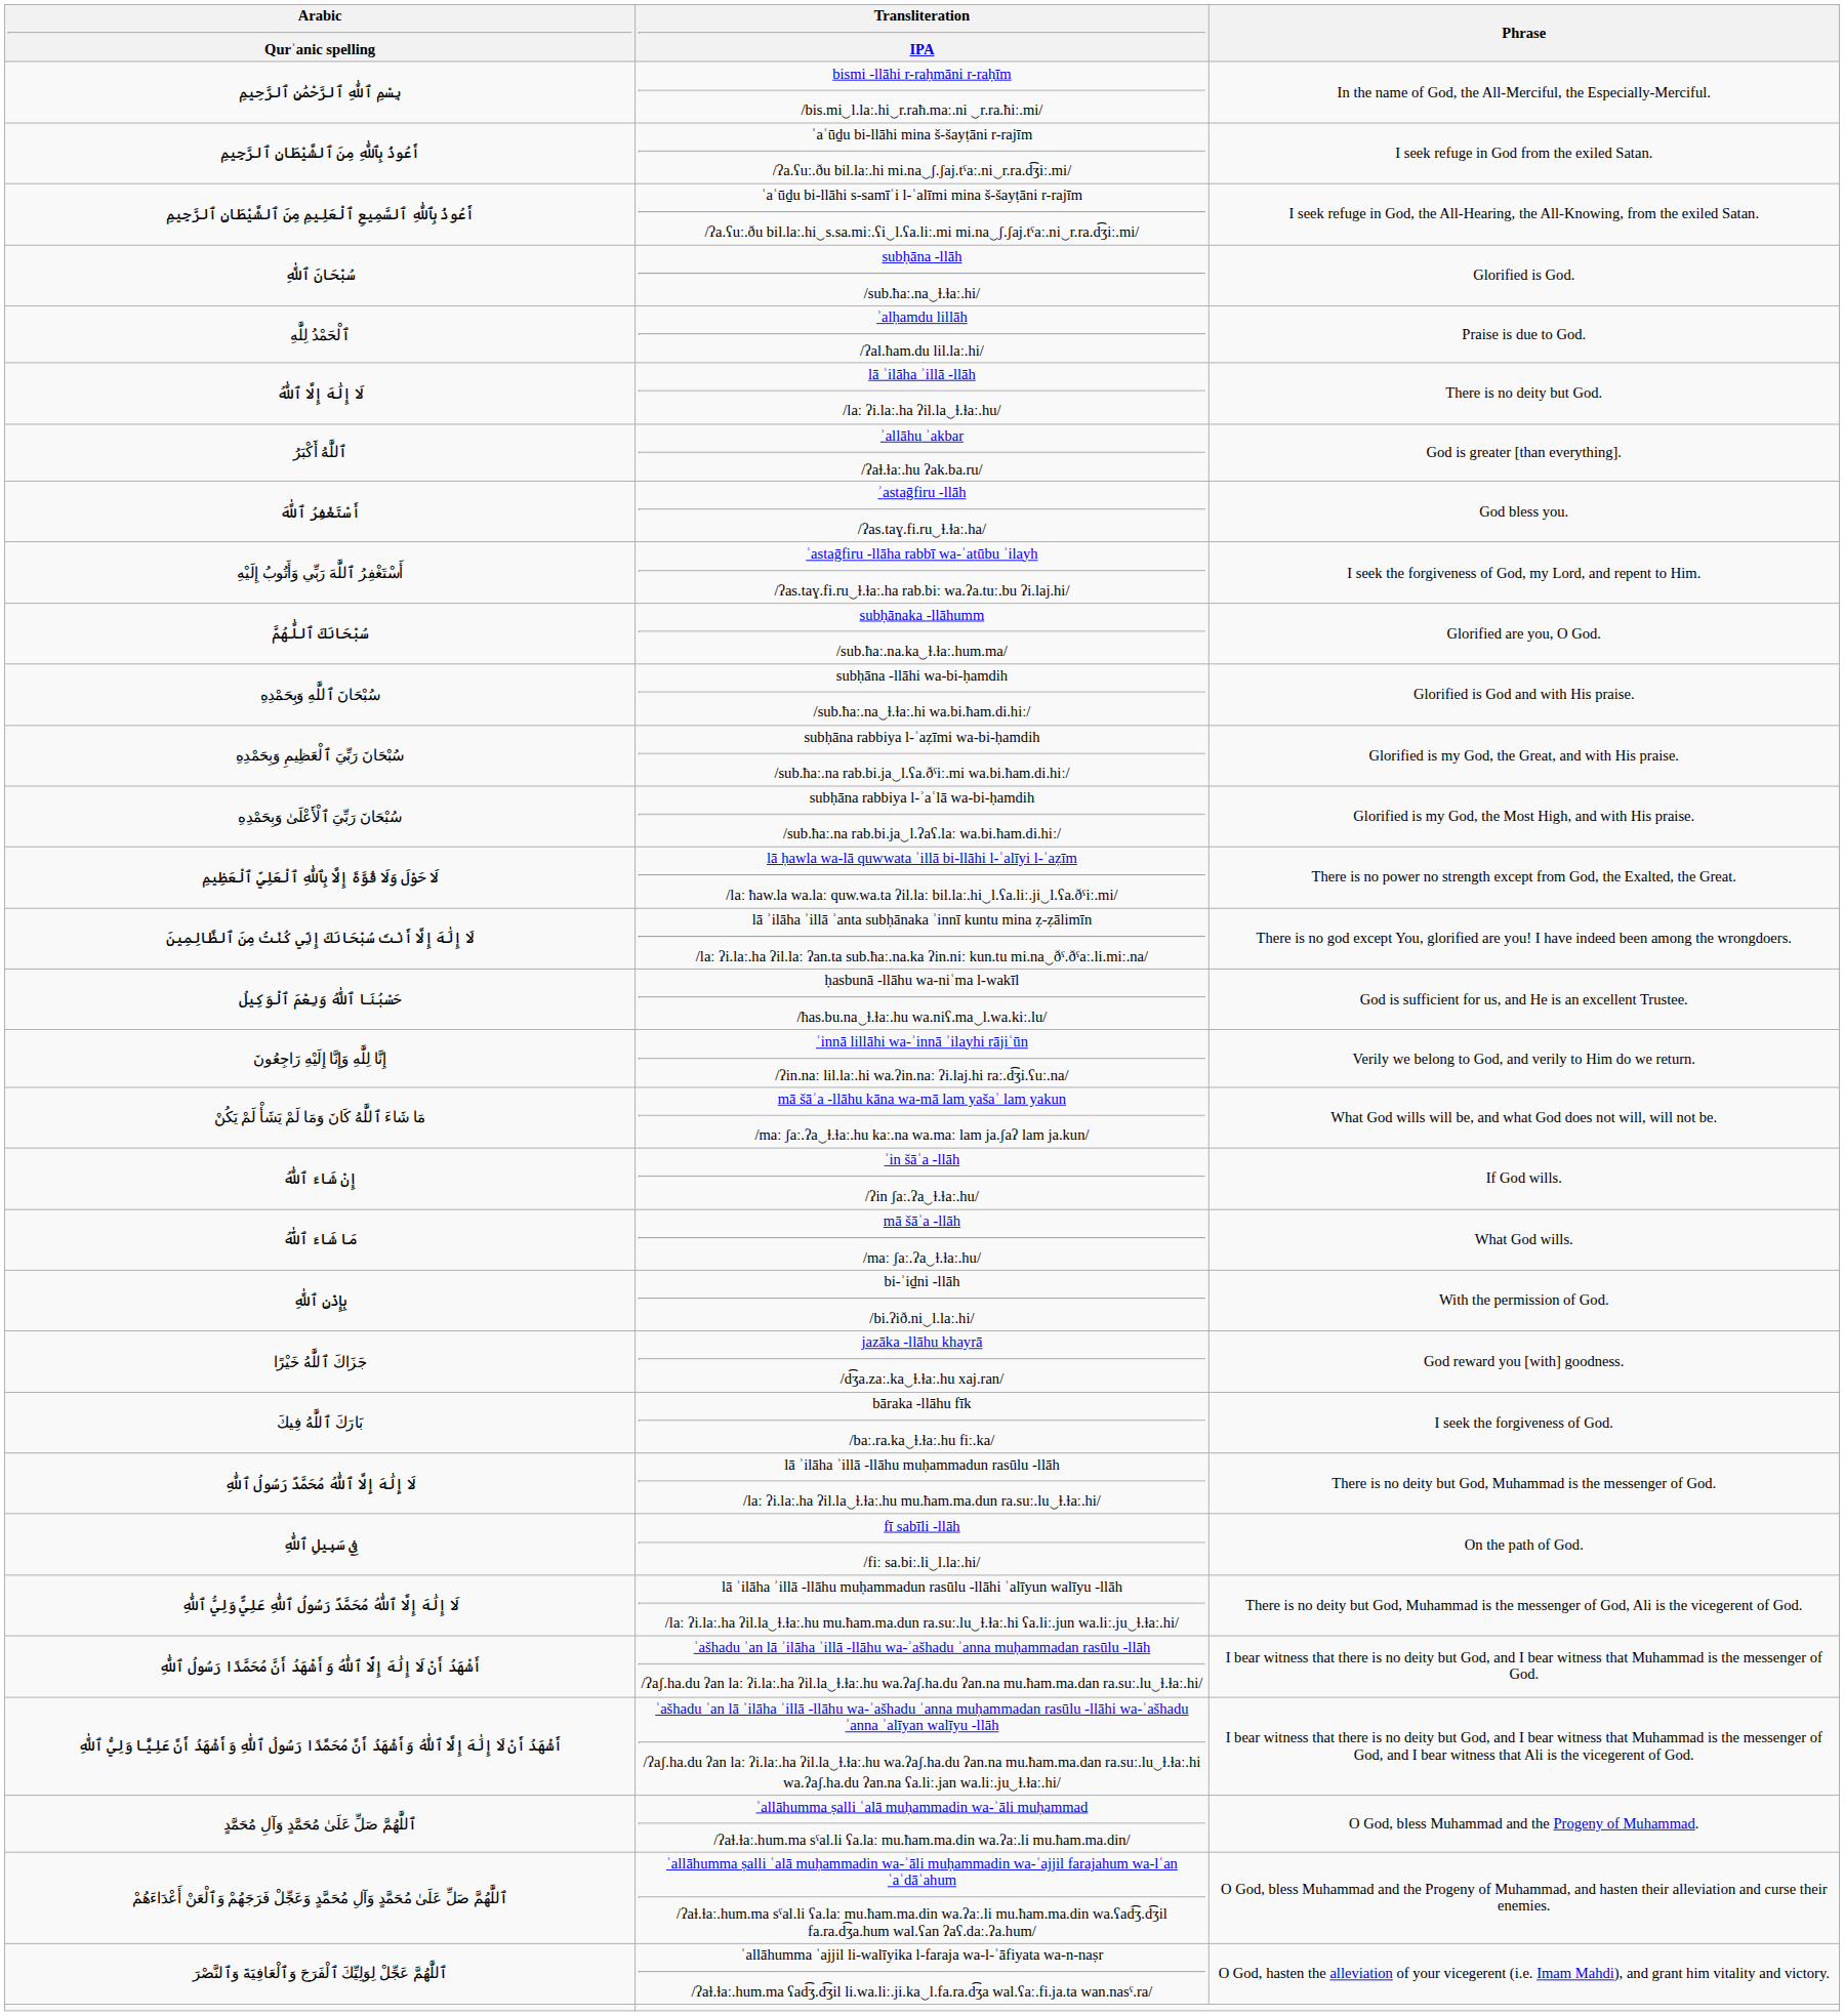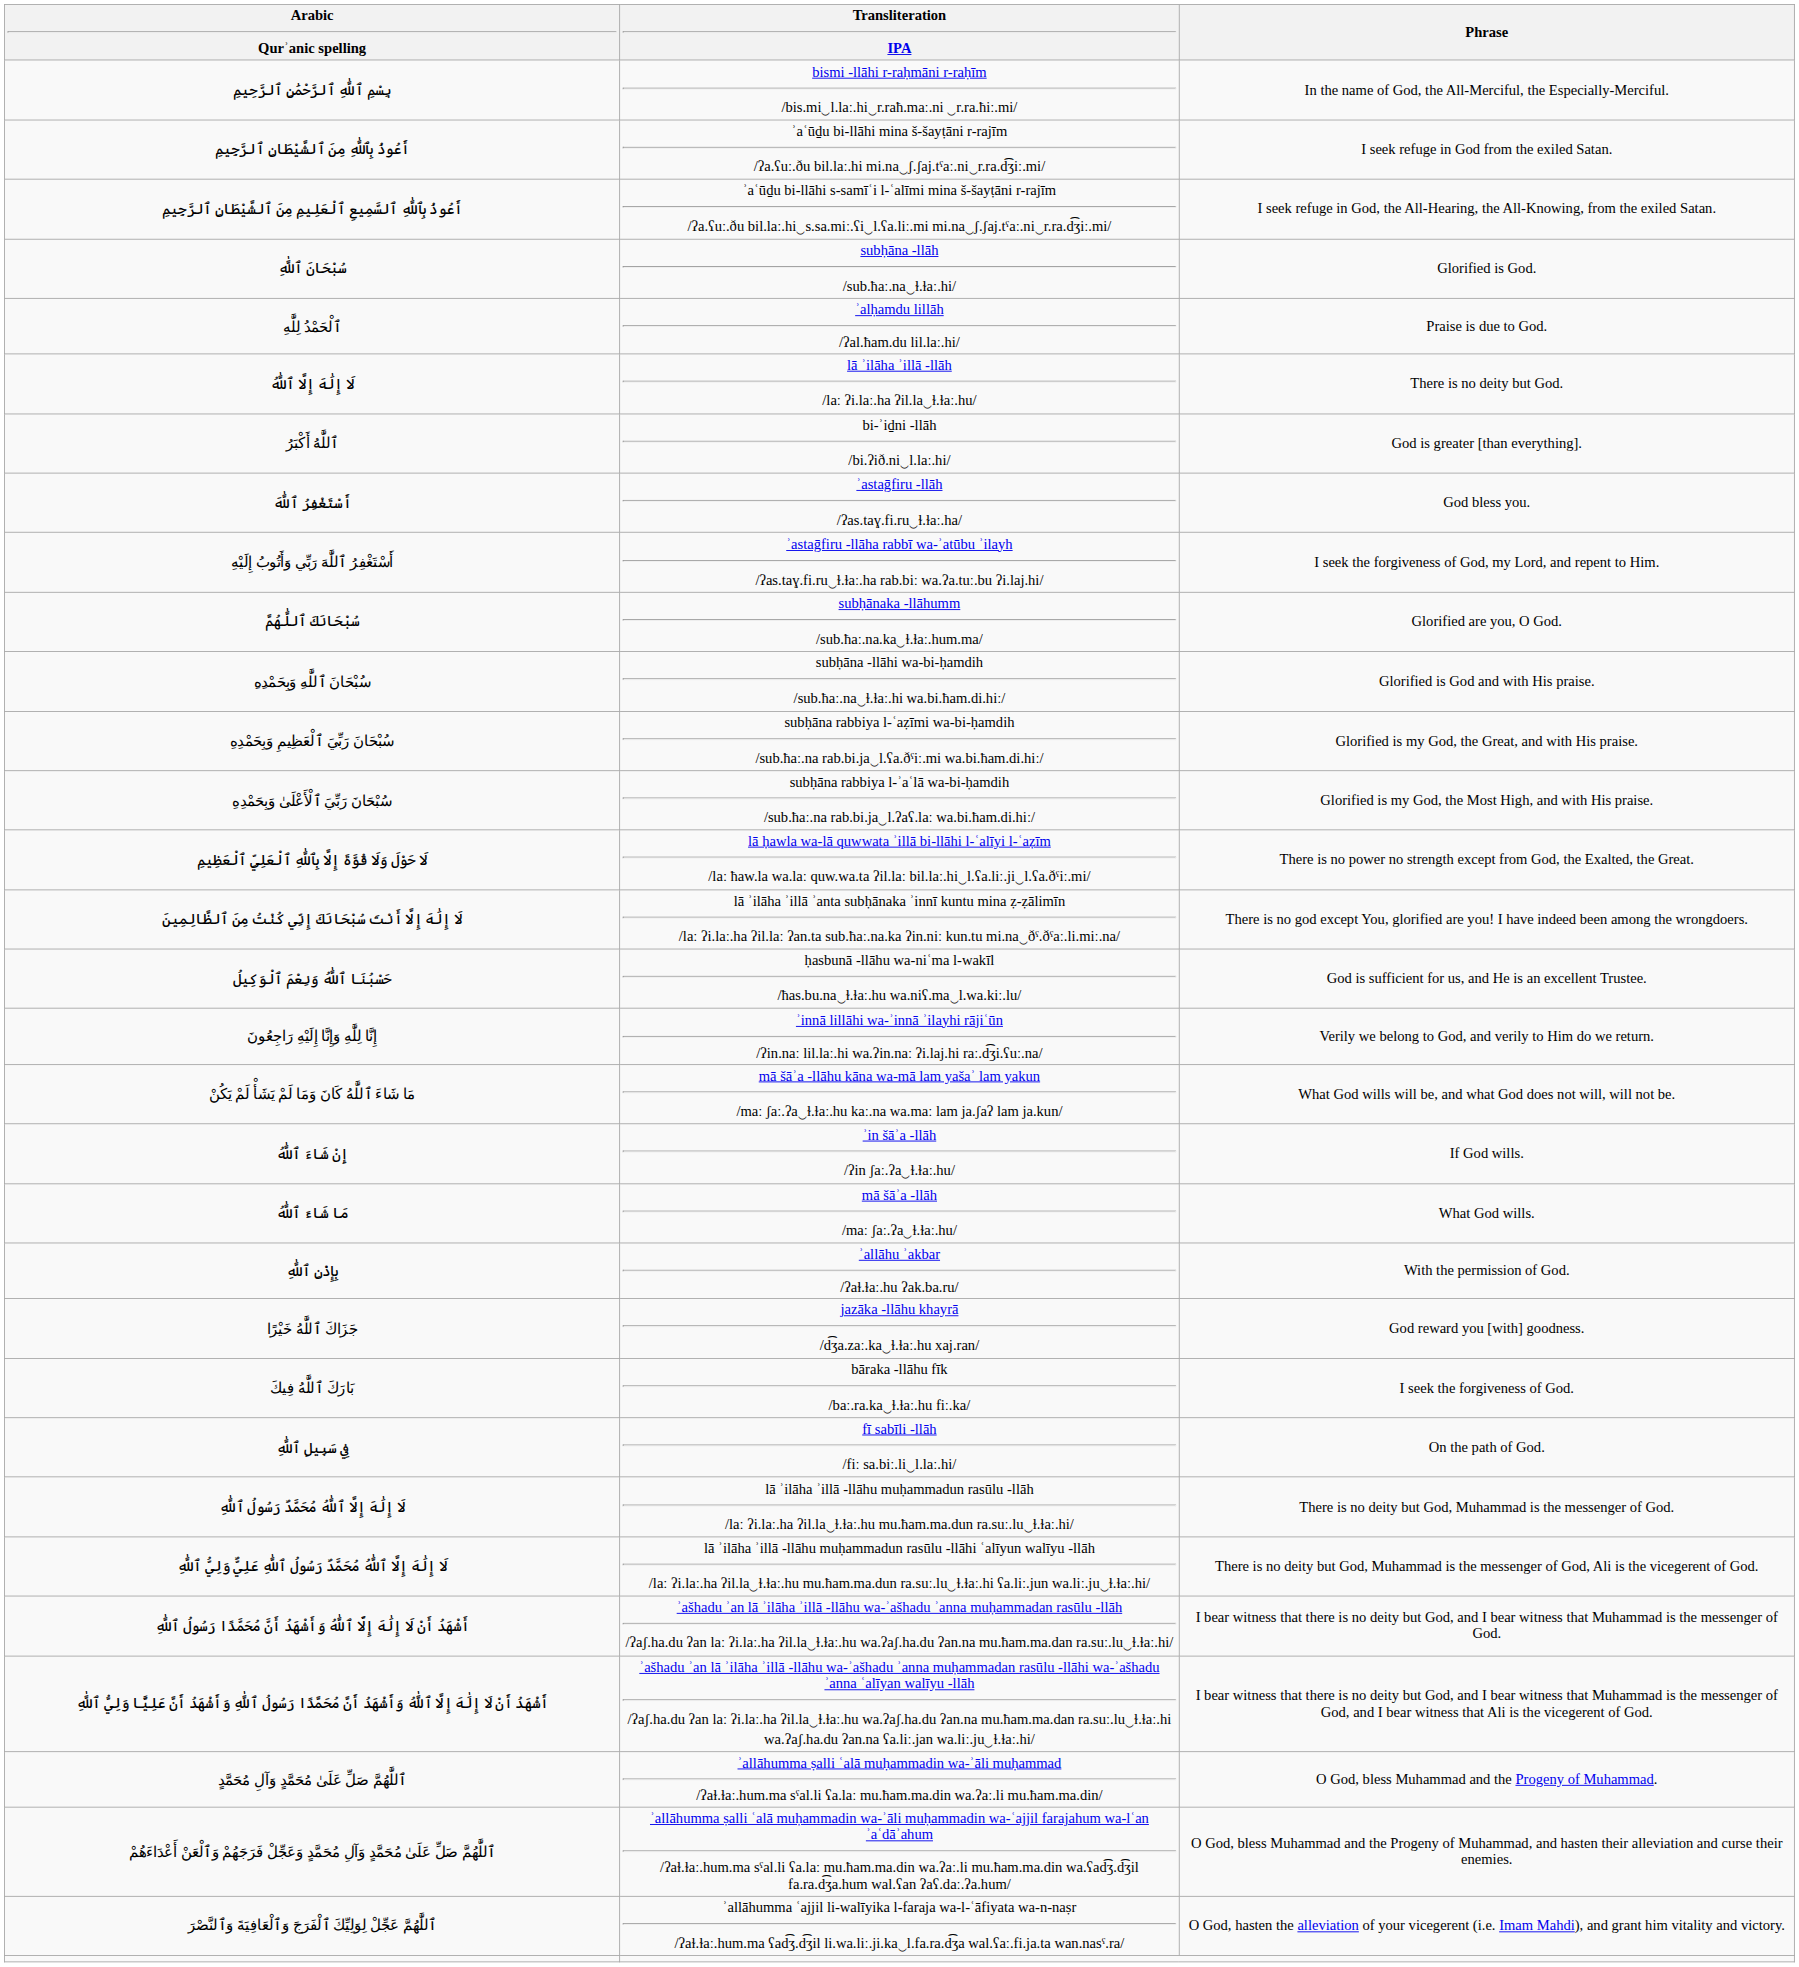ٱللَّٰهُ أَكْبَرُ | Transliteration IPA: ʾallāhu ʾakbar /ʔaɫ.ɫaː.hu ʔak.ba.ru/ -> bi-ʾiḏni -llāh /bi.ʔið.ni‿l.laː.hi/
بِإِذْنِ ٱللَّٰهِ | Transliteration IPA: bi-ʾiḏni -llāh /bi.ʔið.ni‿l.laː.hi/ -> ʾallāhu ʾakbar /ʔaɫ.ɫaː.hu ʔak.ba.ru/
rows swapped: فِي سَبِيلِ ٱللَّٰهِ <-> لَا إِلَٰهَ إِلَّا ٱللَّٰهُ مُحَمَّدٌ رَسُولُ ٱللَّٰهِ
